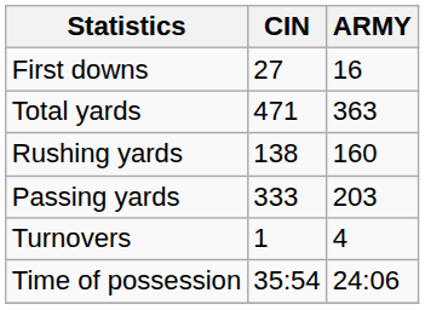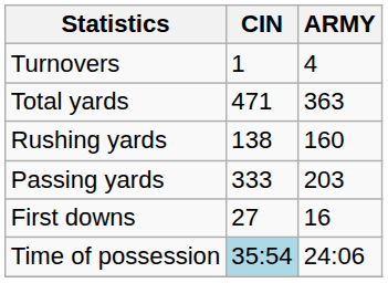rows swapped: First downs <-> Turnovers
Time of possession | CIN: no background -> lightblue background
